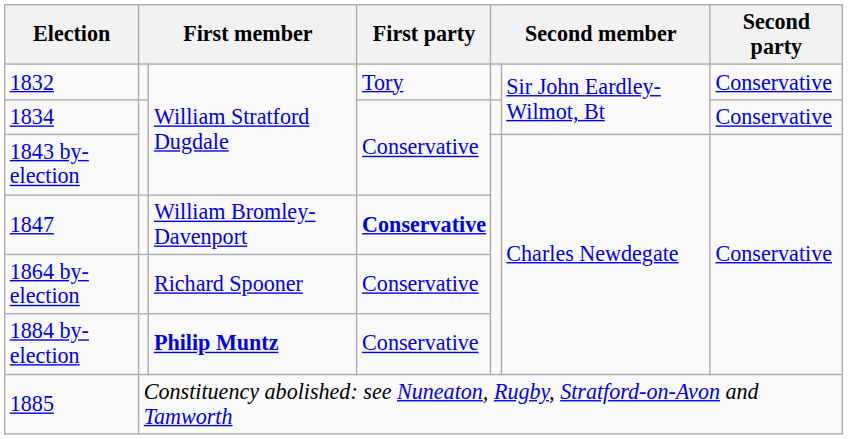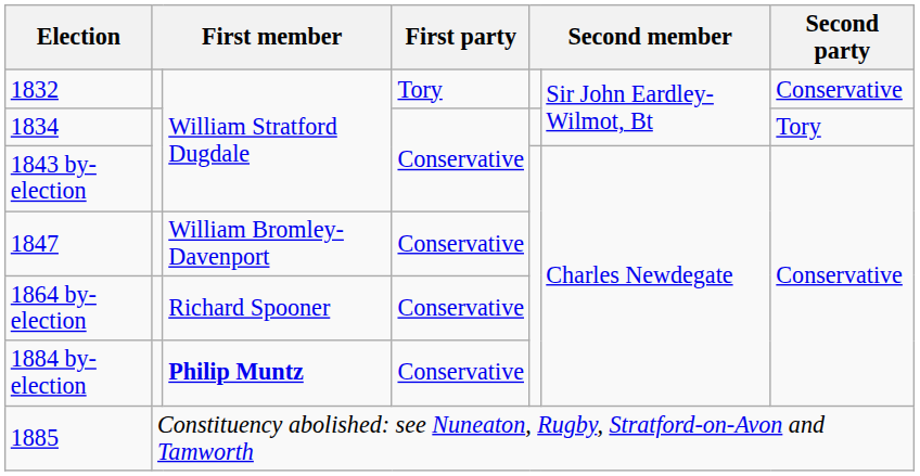1834 | Second party: Conservative -> Tory
1847 | First party: bold -> normal
